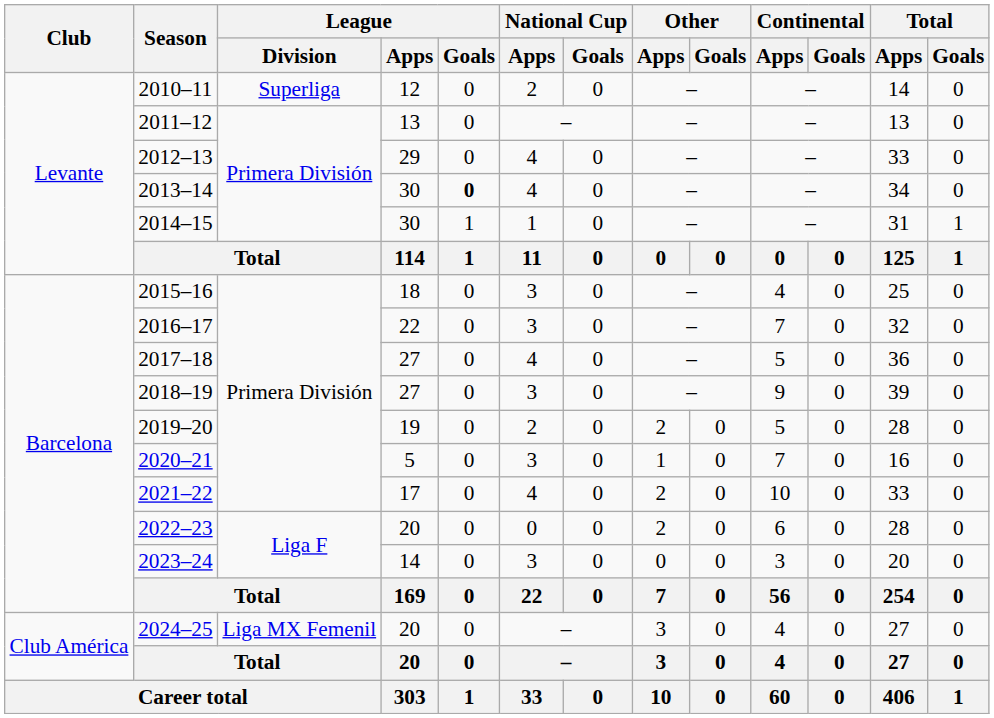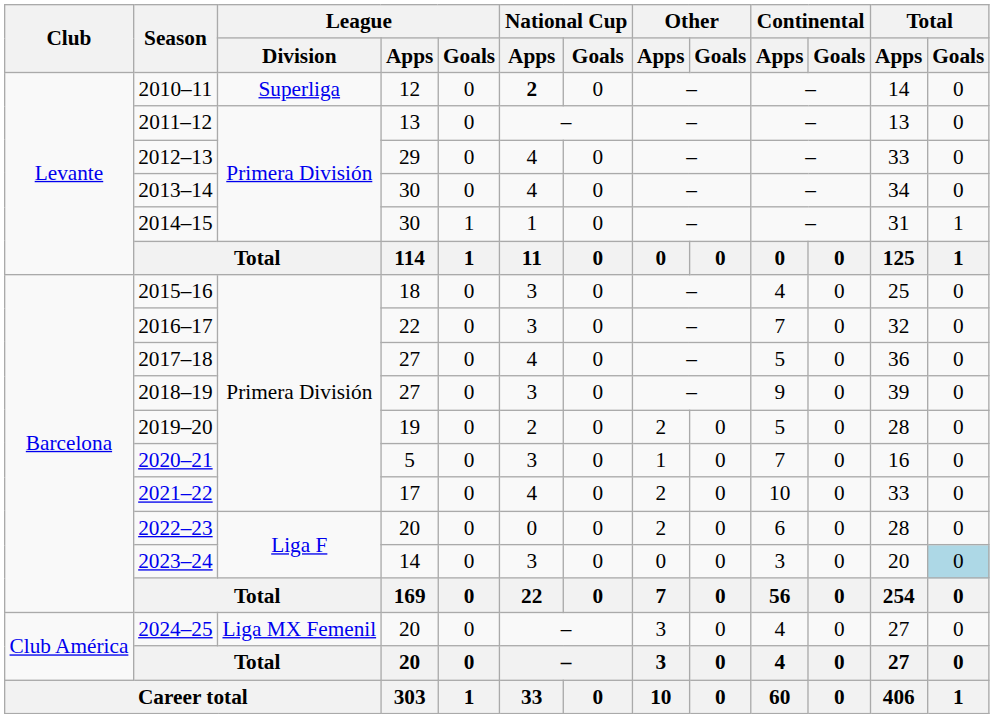2010–11 | National Cup / Apps: normal -> bold
2013–14 | League / Goals: bold -> normal
2023–24 | Total / Goals: no background -> lightblue background
